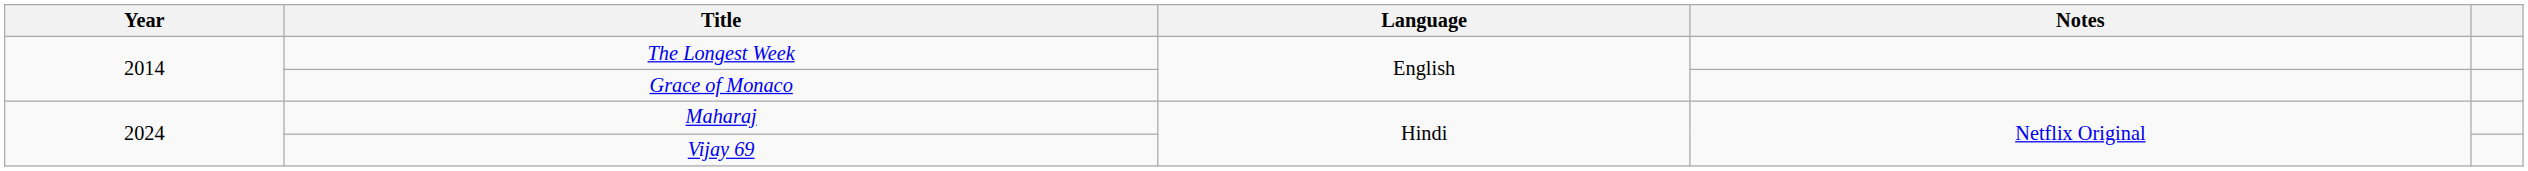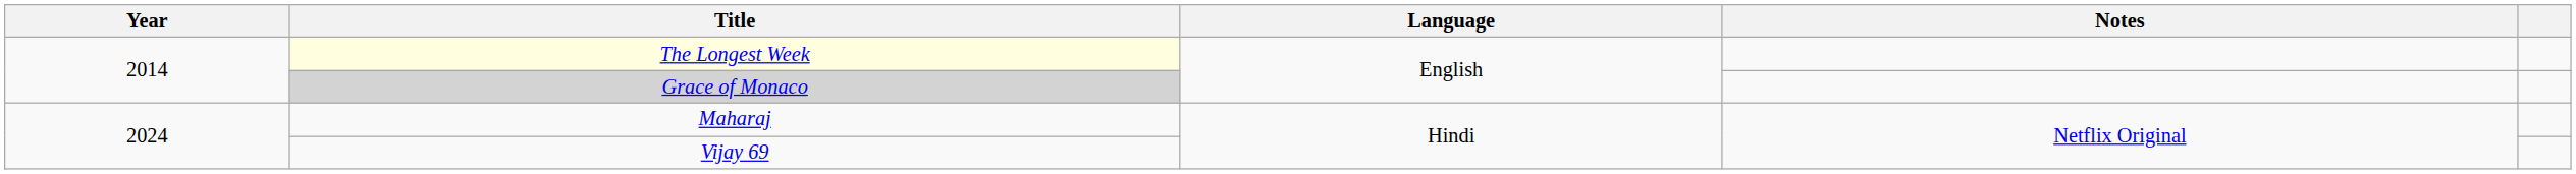The Longest Week | Title: no background -> lightyellow background
Grace of Monaco | Title: no background -> lightgrey background
